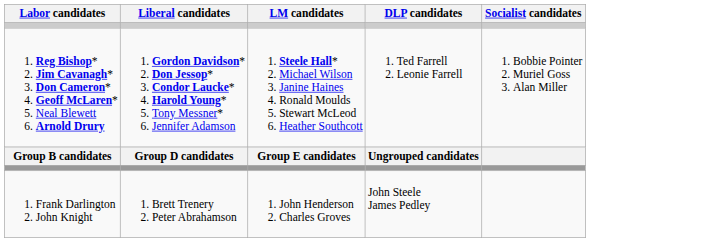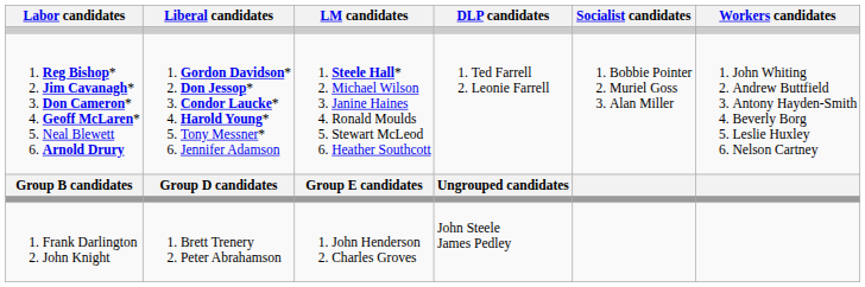+ column: Workers candidates | John Whiting Andrew Buttfield Antony Hayden-Smith Beverly Borg Leslie Huxley Nelson Cartney
